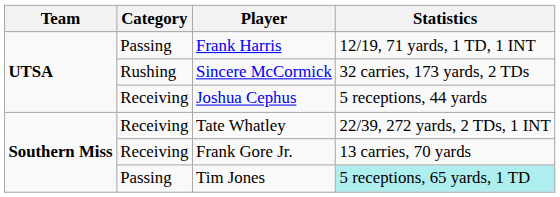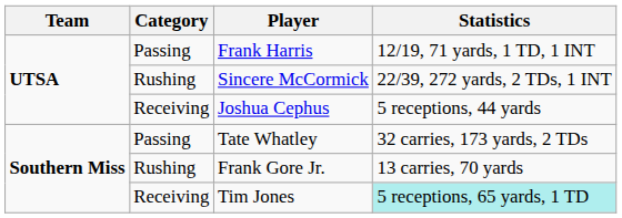Sincere McCormick | Statistics: 32 carries, 173 yards, 2 TDs -> 22/39, 272 yards, 2 TDs, 1 INT
Tate Whatley | Category: Receiving -> Passing
Tate Whatley | Statistics: 22/39, 272 yards, 2 TDs, 1 INT -> 32 carries, 173 yards, 2 TDs
Frank Gore Jr. | Category: Receiving -> Rushing
Tim Jones | Category: Passing -> Receiving
